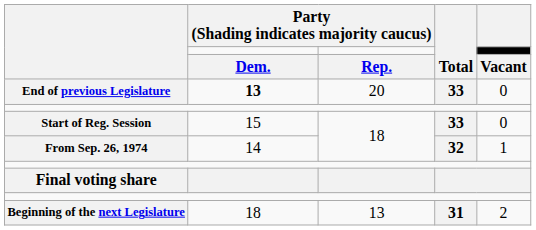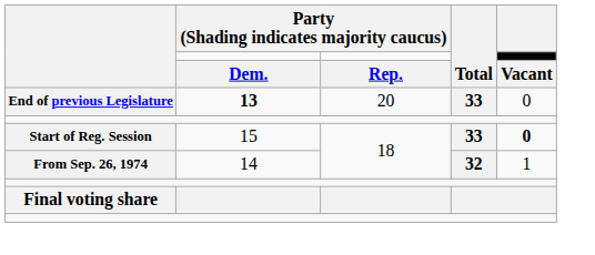Start of Reg. Session | column 5: normal -> bold
- row: Beginning of the next Legislature | 18 | 13 | 31 | 2
